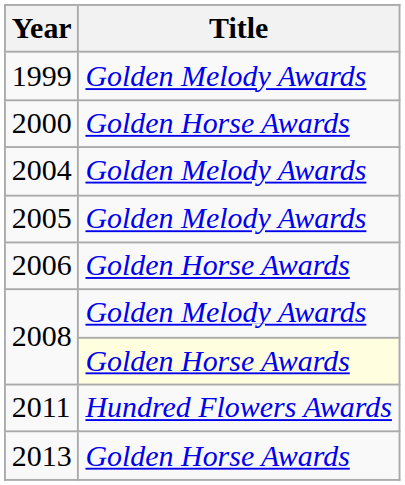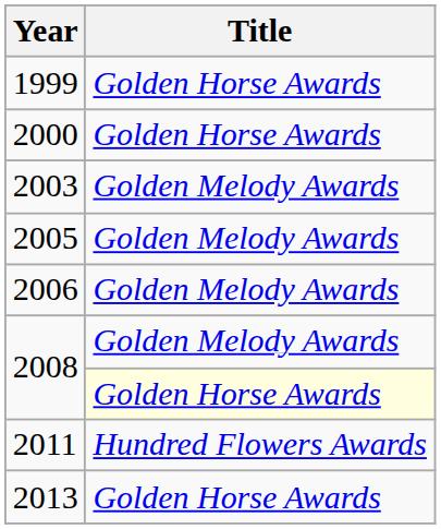row 2 | Title: Golden Melody Awards -> Golden Horse Awards
row 4 | Year: 2004 -> 2003
row 6 | Title: Golden Horse Awards -> Golden Melody Awards
